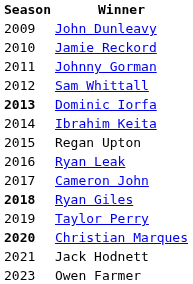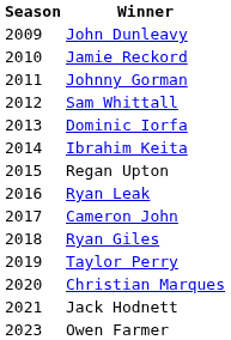Dominic Iorfa | Season: bold -> normal
Ryan Giles | Season: bold -> normal
Christian Marques | Season: bold -> normal
